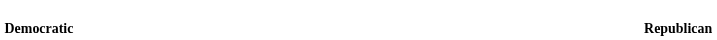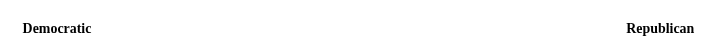- column: 5
